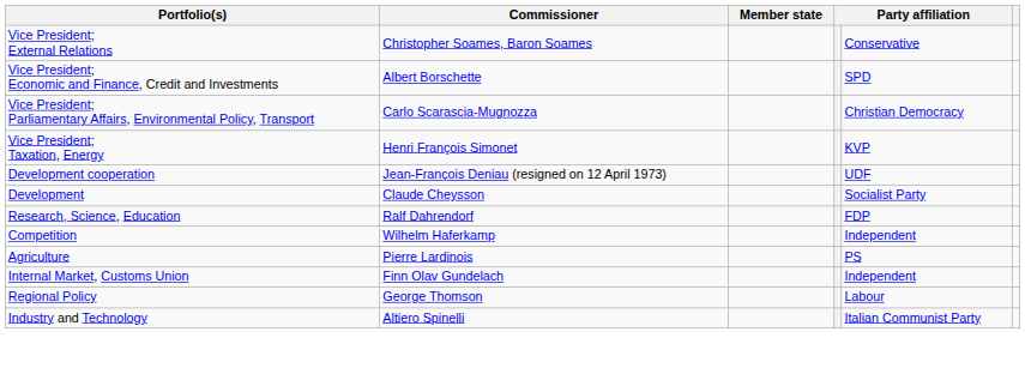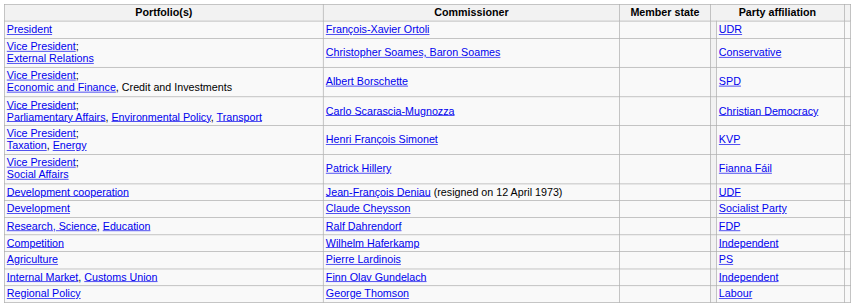+ row: President | François-Xavier Ortoli | UDR
+ row: Vice President; Social Affairs | Patrick Hillery | Fianna Fáil
- row: Industry and Technology | Altiero Spinelli | Italian Communist Party
